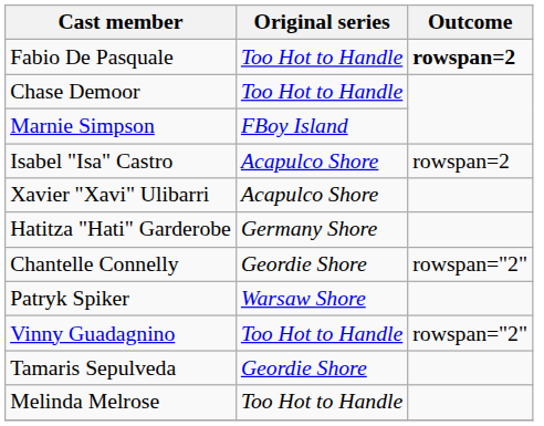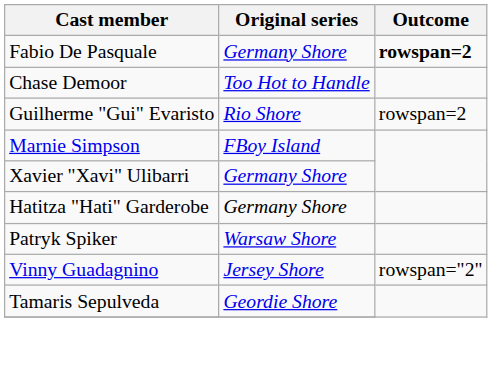Fabio De Pasquale | Original series: Too Hot to Handle -> Germany Shore
+ row: Guilherme "Gui" Evaristo | Rio Shore | rowspan=2
- row: Isabel "Isa" Castro | Acapulco Shore | rowspan=2
Xavier "Xavi" Ulibarri | Original series: Acapulco Shore -> Germany Shore
- row: Chantelle Connelly | Geordie Shore | rowspan="2"
Vinny Guadagnino | Original series: Too Hot to Handle -> Jersey Shore
- row: Melinda Melrose | Too Hot to Handle
